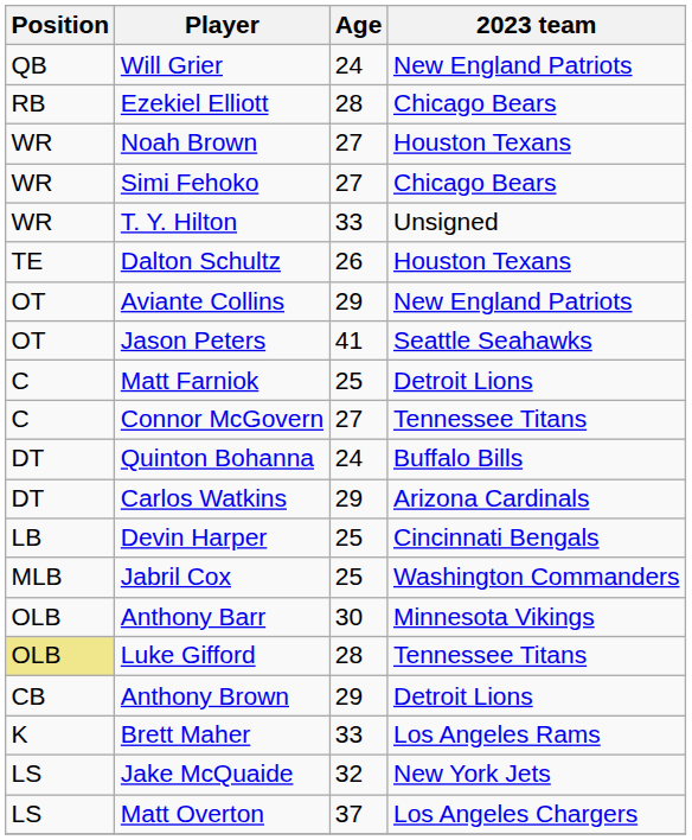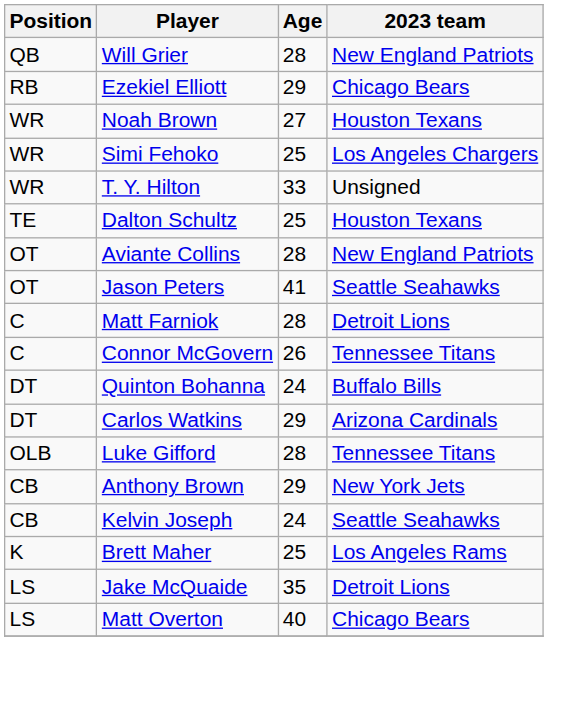Will Grier | Age: 24 -> 28
Ezekiel Elliott | Age: 28 -> 29
Simi Fehoko | Age: 27 -> 25
Simi Fehoko | 2023 team: Chicago Bears -> Los Angeles Chargers
Dalton Schultz | Age: 26 -> 25
Aviante Collins | Age: 29 -> 28
Matt Farniok | Age: 25 -> 28
Connor McGovern | Age: 27 -> 26
- row: LB | Devin Harper | 25 | Cincinnati Bengals
- row: MLB | Jabril Cox | 25 | Washington Commanders
- row: OLB | Anthony Barr | 30 | Minnesota Vikings
Luke Gifford | Position: khaki background -> no background
Anthony Brown | 2023 team: Detroit Lions -> New York Jets
+ row: CB | Kelvin Joseph | 24 | Seattle Seahawks
Brett Maher | Age: 33 -> 25
Jake McQuaide | Age: 32 -> 35
Jake McQuaide | 2023 team: New York Jets -> Detroit Lions
Matt Overton | Age: 37 -> 40
Matt Overton | 2023 team: Los Angeles Chargers -> Chicago Bears
